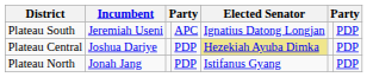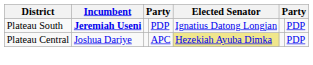Plateau South | Incumbent: normal -> bold
Plateau South | column 4: APC -> PDP
Plateau Central | column 4: PDP -> APC
- row: Plateau North | Jonah Jang | PDP | Istifanus Gyang | PDP
